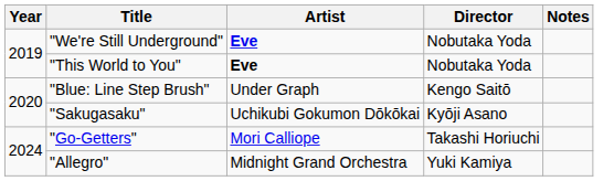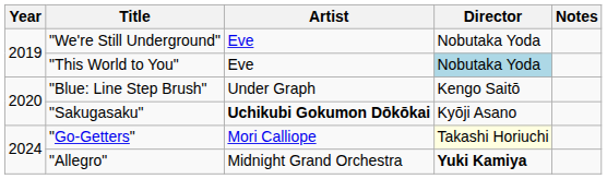"We're Still Underground" | Artist: bold -> normal
"This World to You" | Artist: bold -> normal
"This World to You" | Director: no background -> lightblue background
"Sakugasaku" | Artist: normal -> bold
"Go-Getters" | Director: no background -> lightyellow background
"Allegro" | Director: normal -> bold
